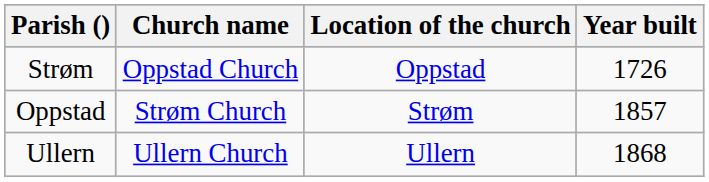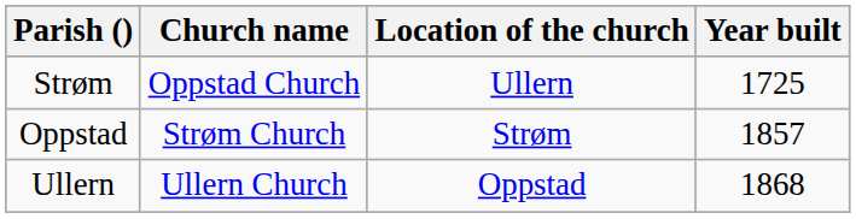row 2 | Location of the church: Oppstad -> Ullern
row 2 | Year built: 1726 -> 1725
row 4 | Location of the church: Ullern -> Oppstad
